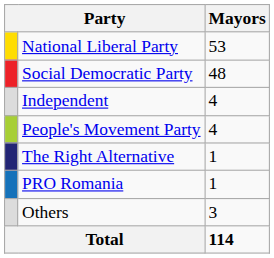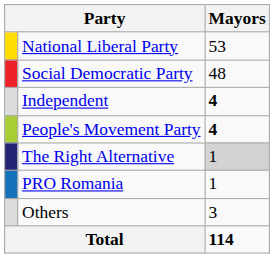Independent | Mayors: normal -> bold
People's Movement Party | Mayors: normal -> bold
The Right Alternative | Mayors: no background -> lightgrey background
